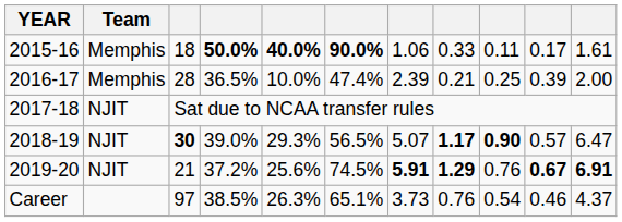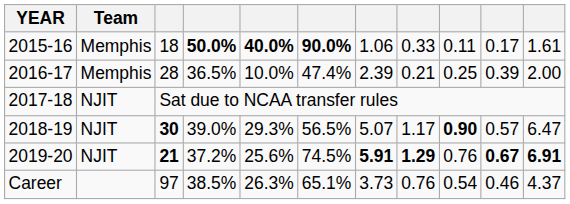2018-19 | column 8: bold -> normal
2019-20 | column 3: normal -> bold
